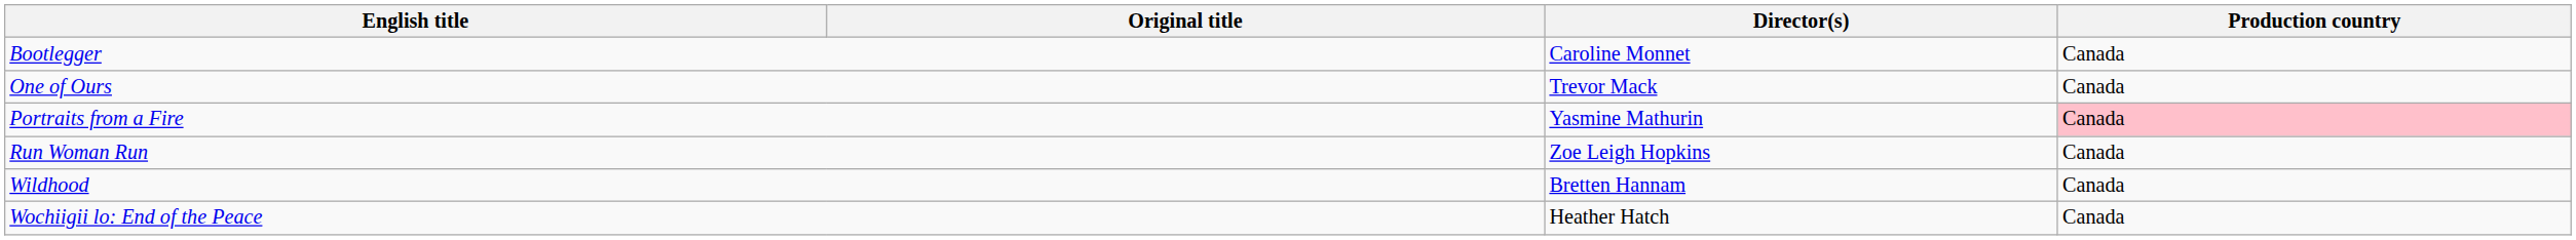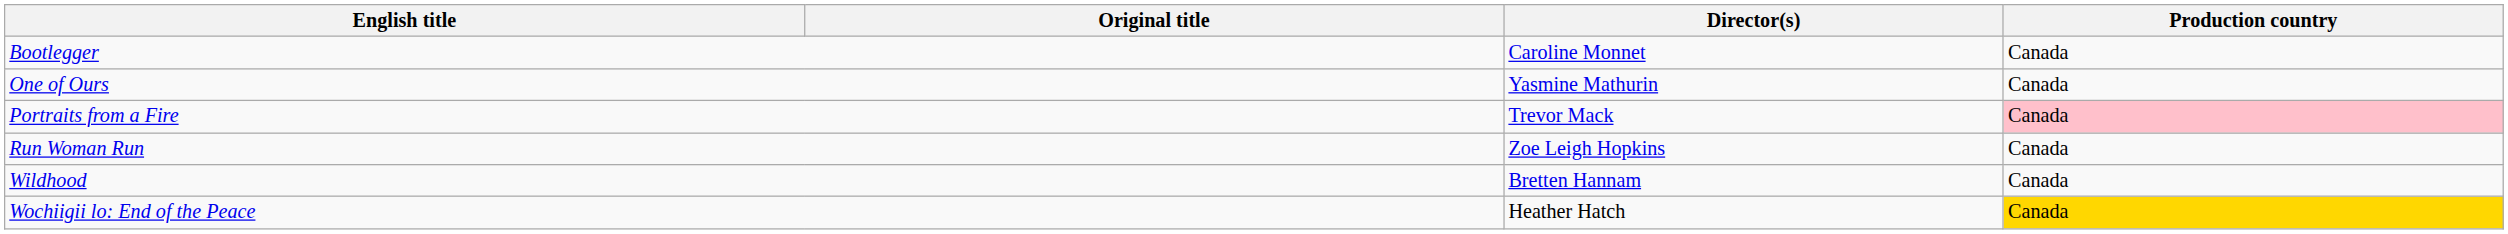One of Ours | Director(s): Trevor Mack -> Yasmine Mathurin
Portraits from a Fire | Director(s): Yasmine Mathurin -> Trevor Mack
Wochiigii lo: End of the Peace | Production country: no background -> gold background
